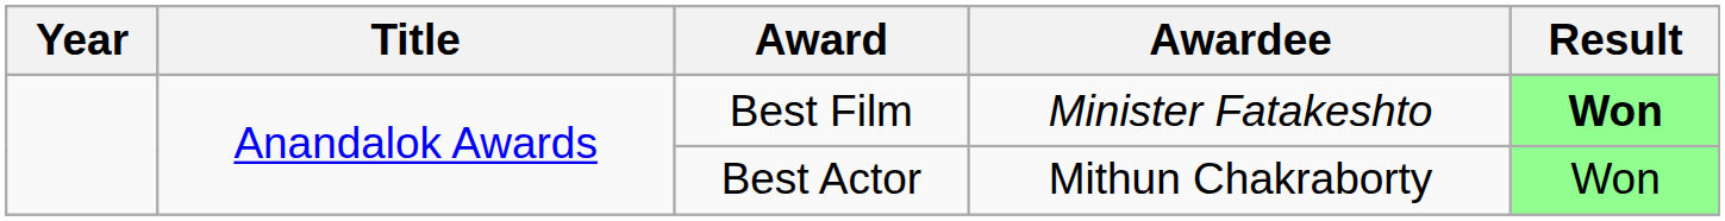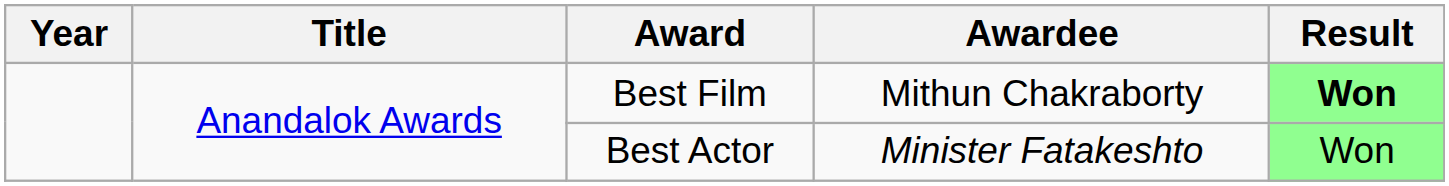Best Film | Awardee: Minister Fatakeshto -> Mithun Chakraborty
Best Actor | Awardee: Mithun Chakraborty -> Minister Fatakeshto
